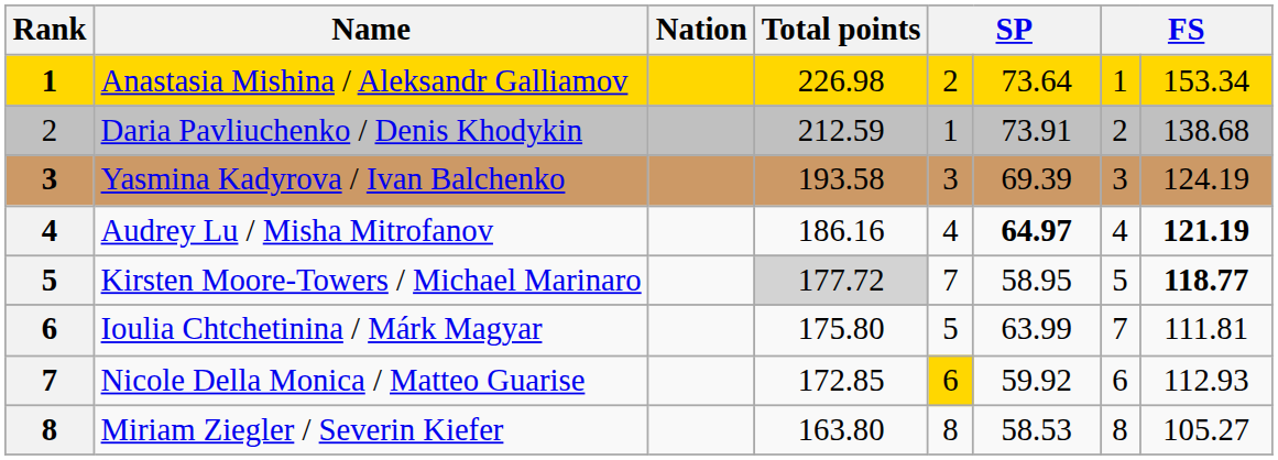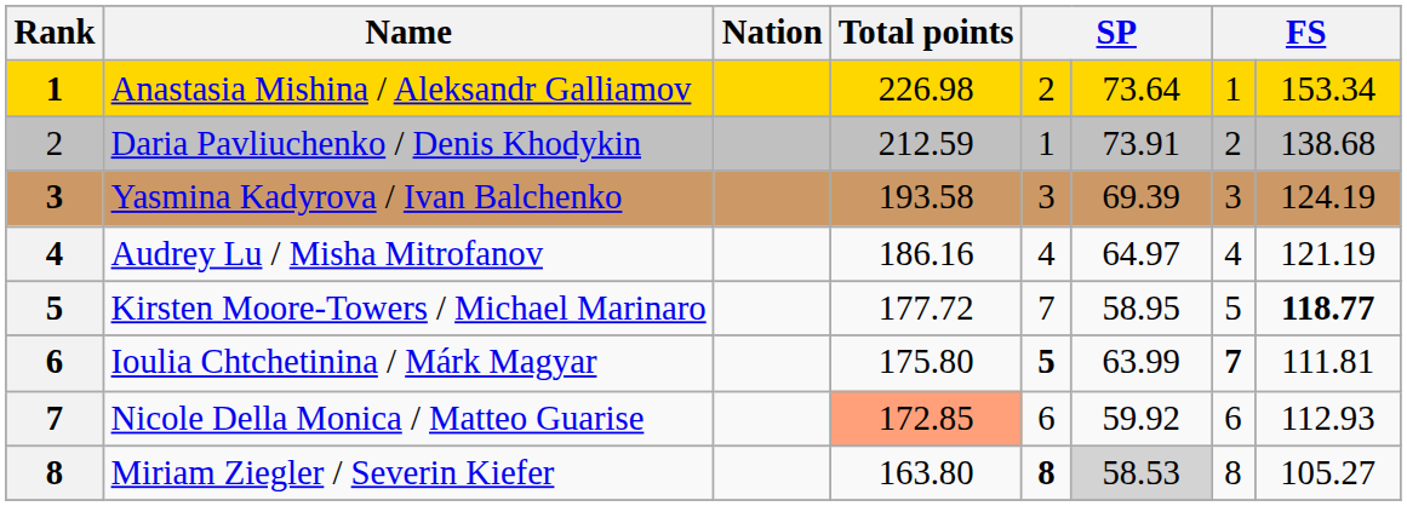Audrey Lu / Misha Mitrofanov | column 6: bold -> normal
Audrey Lu / Misha Mitrofanov | column 8: bold -> normal
Kirsten Moore-Towers / Michael Marinaro | Total points: lightgrey background -> no background
Ioulia Chtchetinina / Márk Magyar | column 5: normal -> bold
Ioulia Chtchetinina / Márk Magyar | column 7: normal -> bold
Nicole Della Monica / Matteo Guarise | Total points: no background -> lightsalmon background
Nicole Della Monica / Matteo Guarise | column 5: gold background -> no background
Miriam Ziegler / Severin Kiefer | column 5: normal -> bold
Miriam Ziegler / Severin Kiefer | column 6: no background -> lightgrey background
